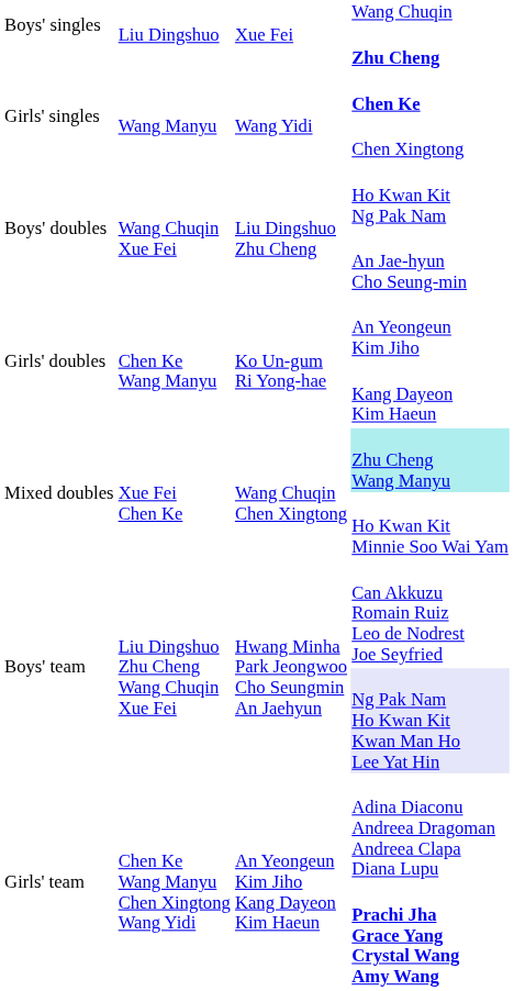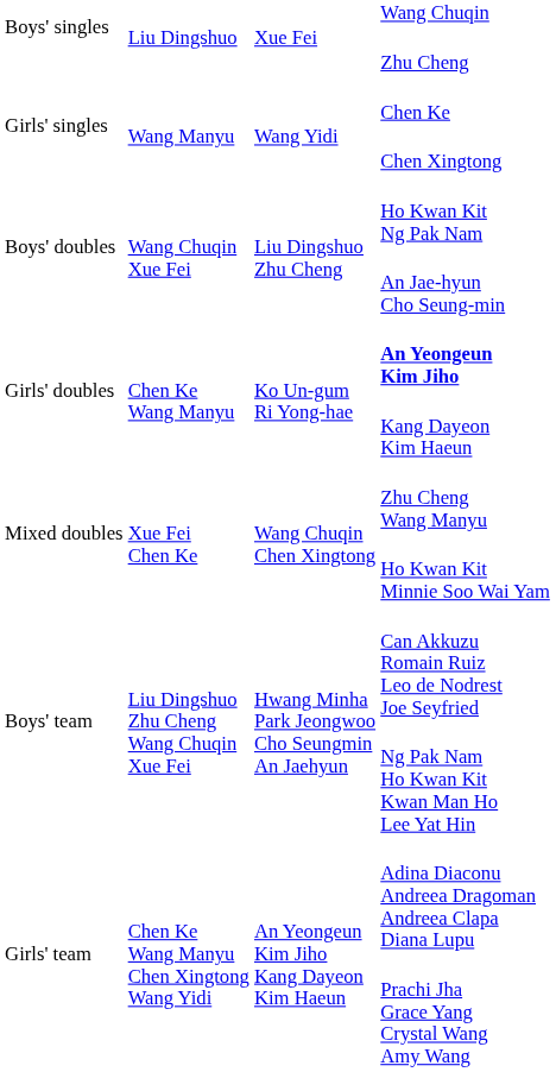Zhu Cheng | column 4: bold -> normal
Chen Ke | column 4: bold -> normal
An Yeongeun Kim Jiho | column 4: normal -> bold
Zhu Cheng Wang Manyu | column 4: paleturquoise background -> no background
Ng Pak Nam Ho Kwan Kit Kwan Man Ho Lee Yat Hin | column 4: lavender background -> no background
Prachi Jha Grace Yang Crystal Wang Amy Wang | column 4: bold -> normal
